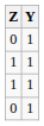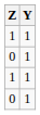row 2 | Z: 0 -> 1
row 3 | Z: 1 -> 0
